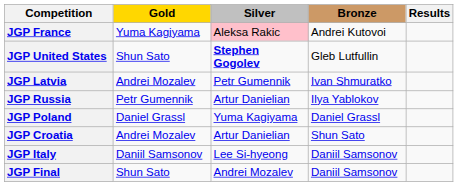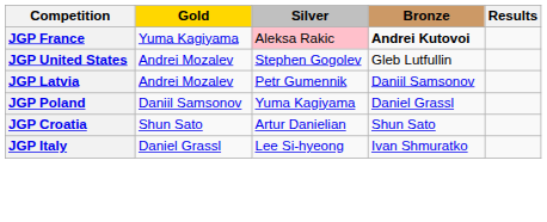JGP France | Bronze: normal -> bold
JGP United States | Gold: Shun Sato -> Andrei Mozalev
JGP United States | Silver: bold -> normal
JGP Latvia | Bronze: Ivan Shmuratko -> Daniil Samsonov
- row: JGP Russia | Petr Gumennik | Artur Danielian | Ilya Yablokov
JGP Poland | Gold: Daniel Grassl -> Daniil Samsonov
JGP Croatia | Gold: Andrei Mozalev -> Shun Sato
JGP Italy | Gold: Daniil Samsonov -> Daniel Grassl
JGP Italy | Bronze: Daniil Samsonov -> Ivan Shmuratko
- row: JGP Final | Shun Sato | Andrei Mozalev | Daniil Samsonov
